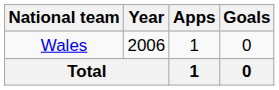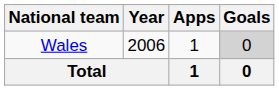Wales | Goals: no background -> lightgrey background
